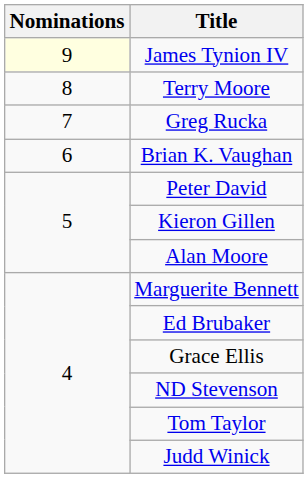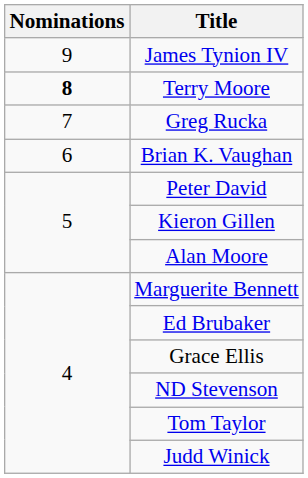James Tynion IV | Nominations: lightyellow background -> no background
Terry Moore | Nominations: normal -> bold
